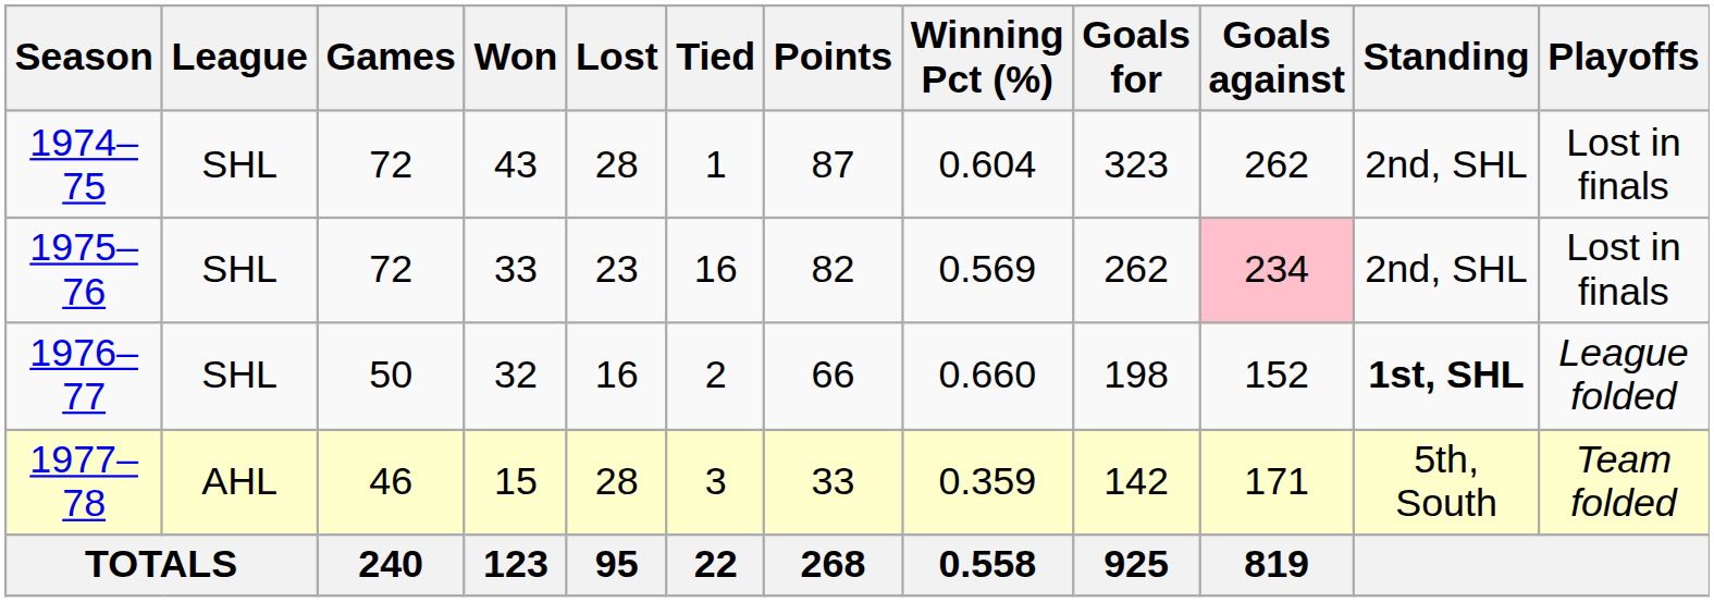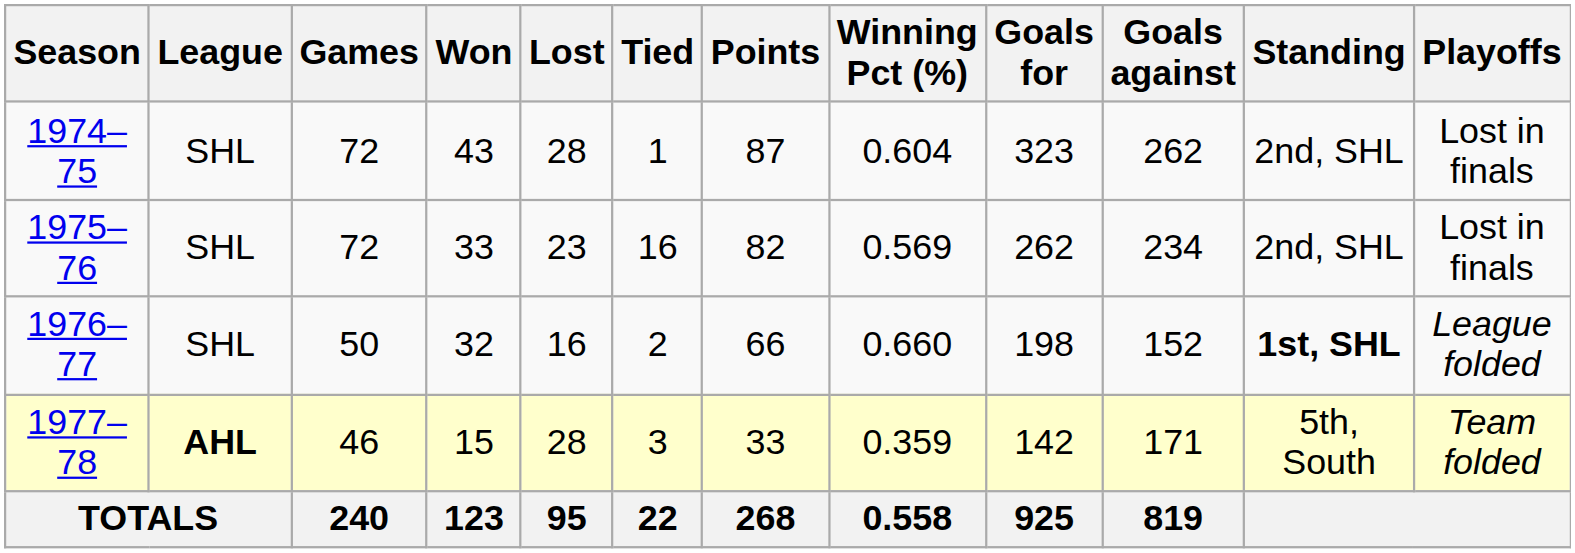1975–76 | Goals against: pink background -> no background
1977–78 | League: normal -> bold
